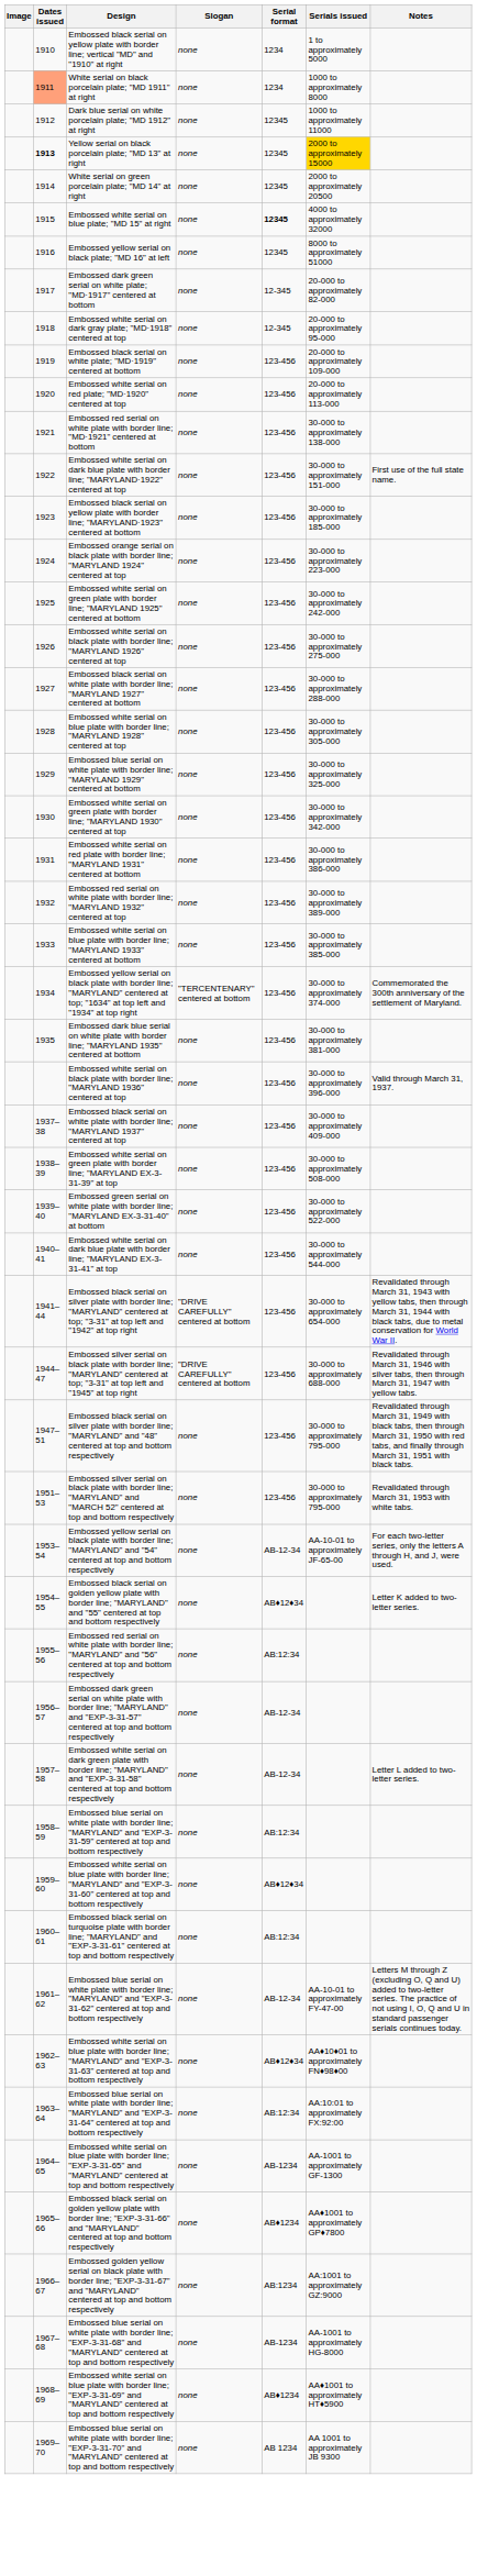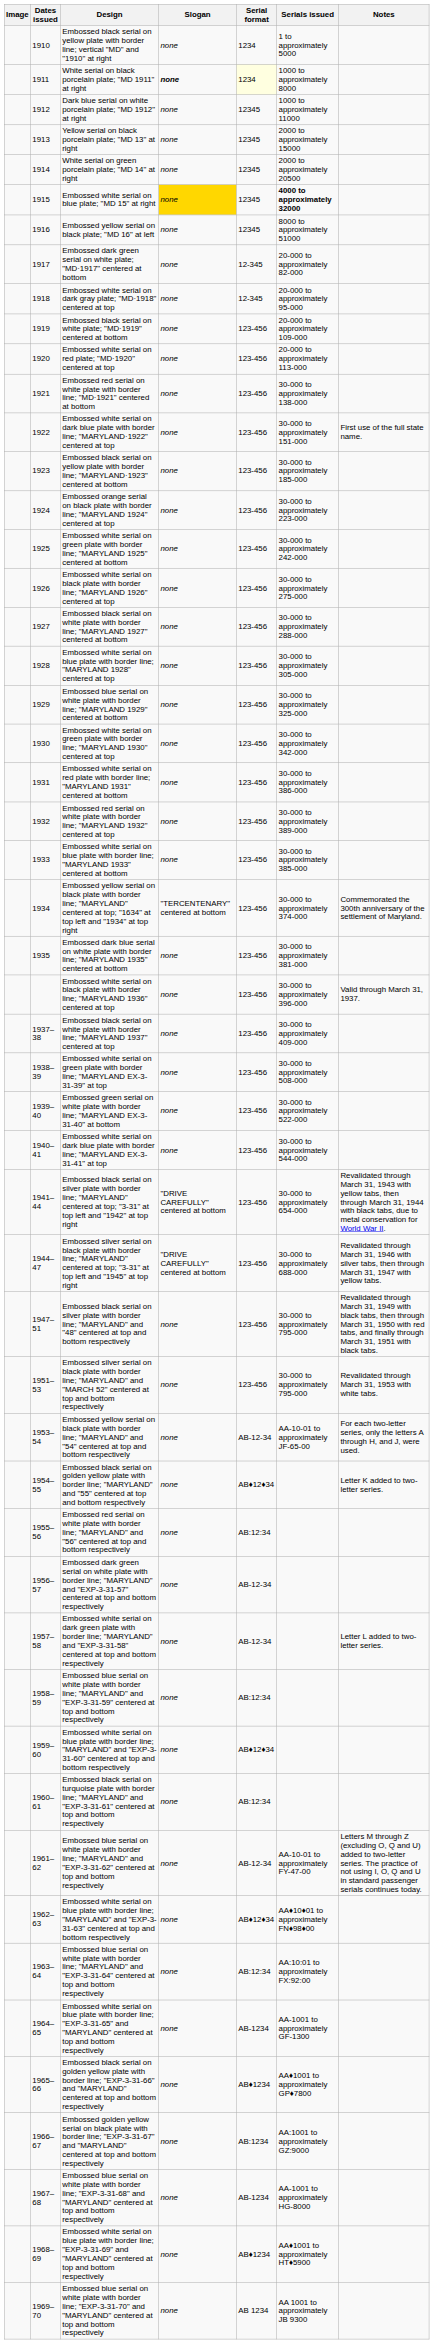White serial on black porcelain plate; "MD 1911" at right | Dates issued: lightsalmon background -> no background
White serial on black porcelain plate; "MD 1911" at right | Slogan: normal -> bold
White serial on black porcelain plate; "MD 1911" at right | Serial format: no background -> lightyellow background
Yellow serial on black porcelain plate; "MD 13" at right | Dates issued: bold -> normal
Yellow serial on black porcelain plate; "MD 13" at right | Serials issued: gold background -> no background
Embossed white serial on blue plate; "MD 15" at right | Slogan: no background -> gold background
Embossed white serial on blue plate; "MD 15" at right | Serial format: bold -> normal
Embossed white serial on blue plate; "MD 15" at right | Serials issued: normal -> bold
